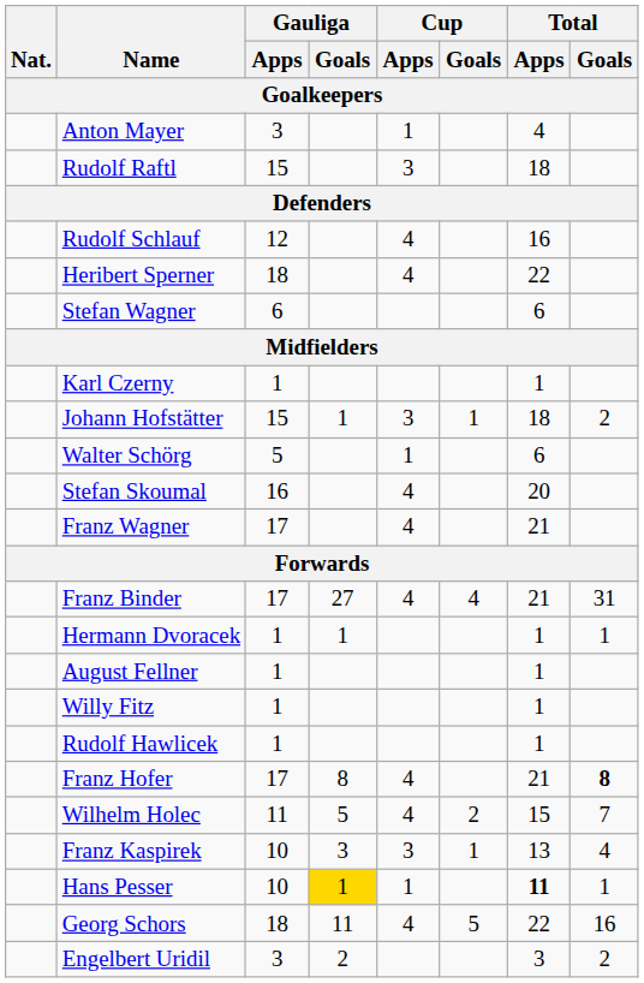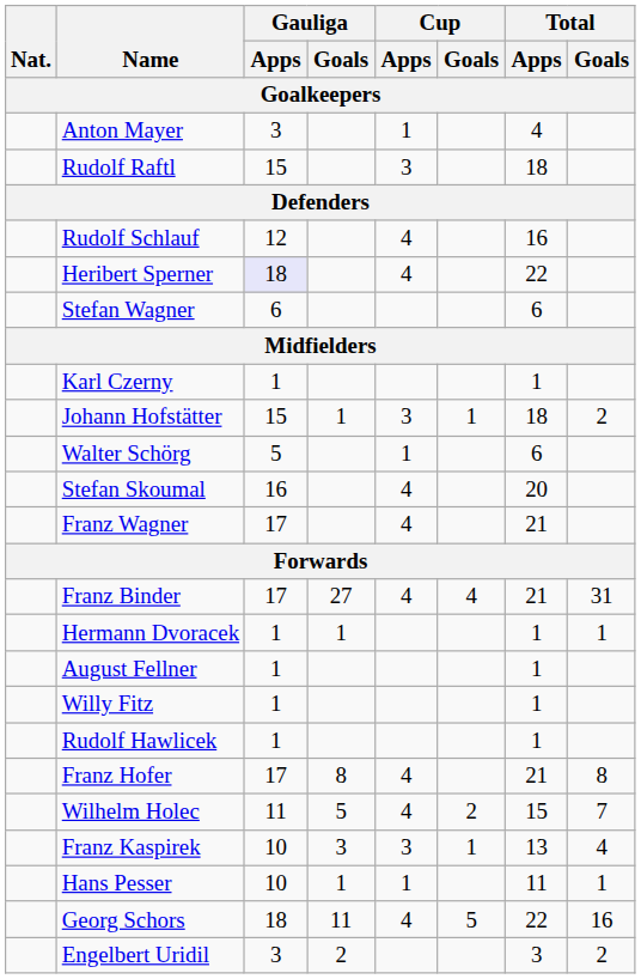Heribert Sperner | Gauliga / Apps: no background -> lavender background
Franz Hofer | Total / Goals: bold -> normal
Hans Pesser | Gauliga / Goals: gold background -> no background
Hans Pesser | Total / Apps: bold -> normal
